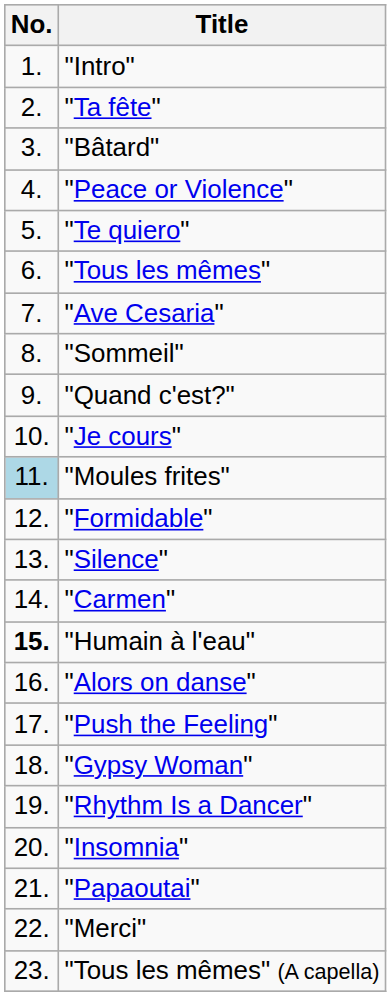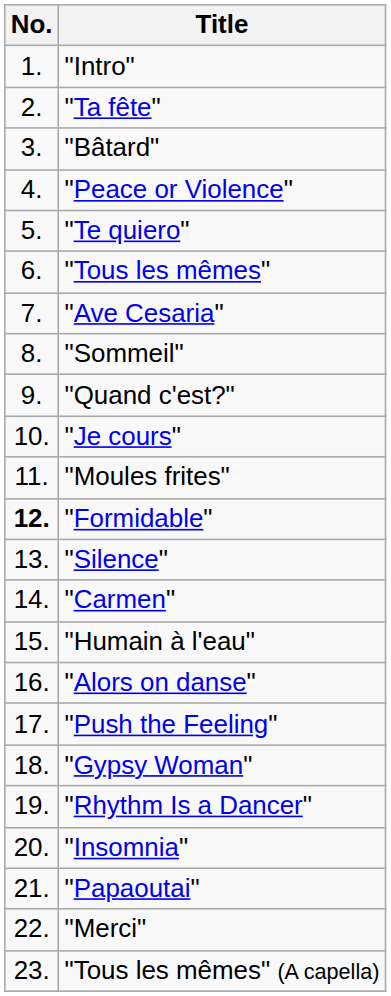"Moules frites" | No.: lightblue background -> no background
"Formidable" | No.: normal -> bold
"Humain à l'eau" | No.: bold -> normal
